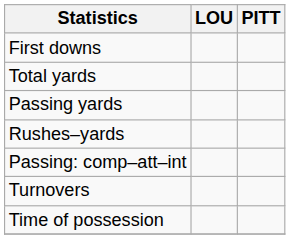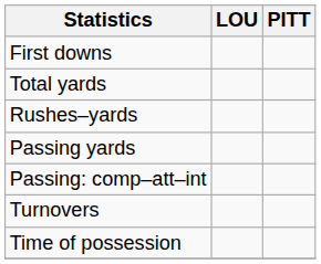rows swapped: Rushes–yards <-> Passing yards
